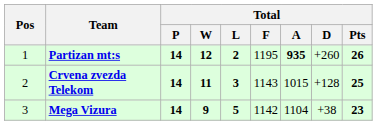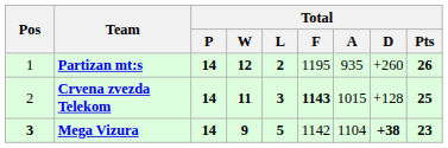Partizan mt:s | Total / A: bold -> normal
Crvena zvezda Telekom | Total / F: normal -> bold
Mega Vizura | Pos: normal -> bold
Mega Vizura | Total / D: normal -> bold
